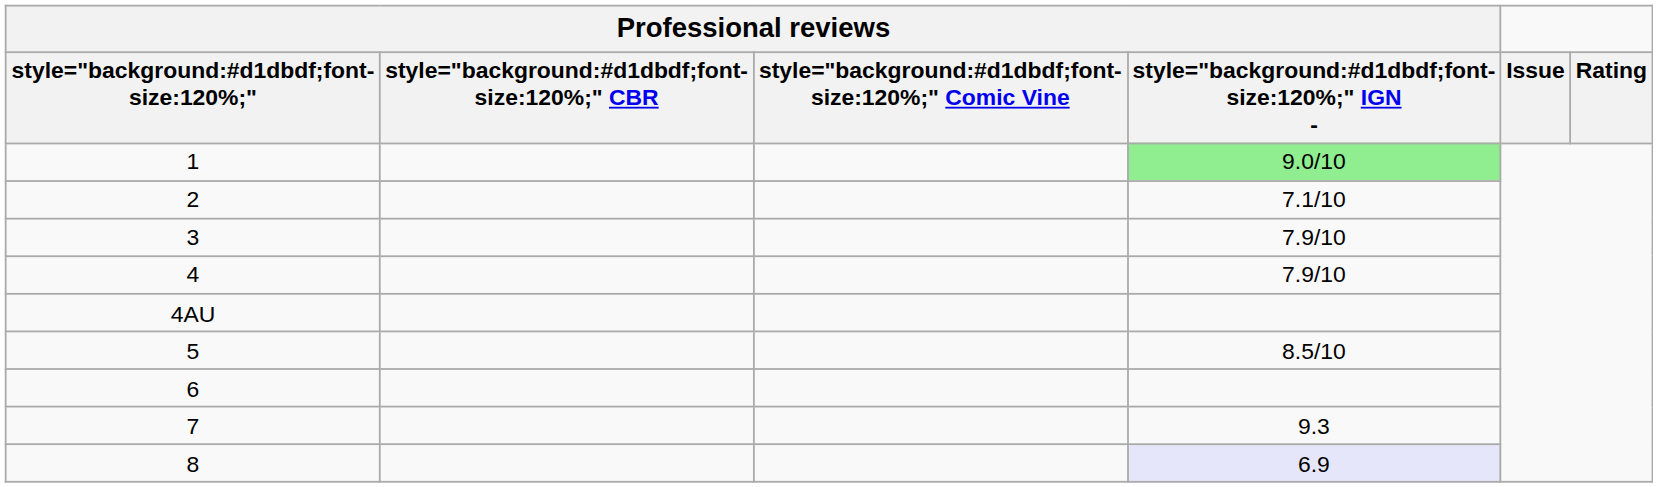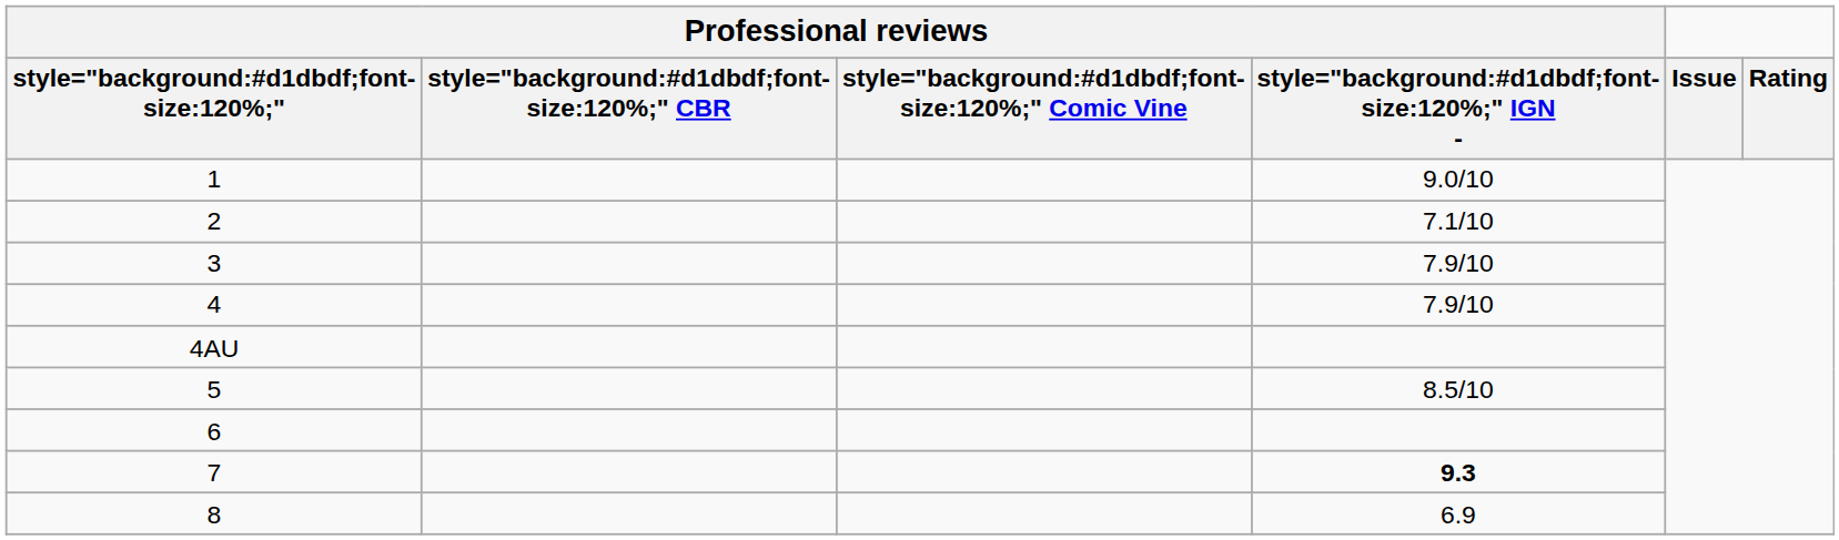1 | column 4: lightgreen background -> no background
7 | column 4: normal -> bold
8 | column 4: lavender background -> no background
